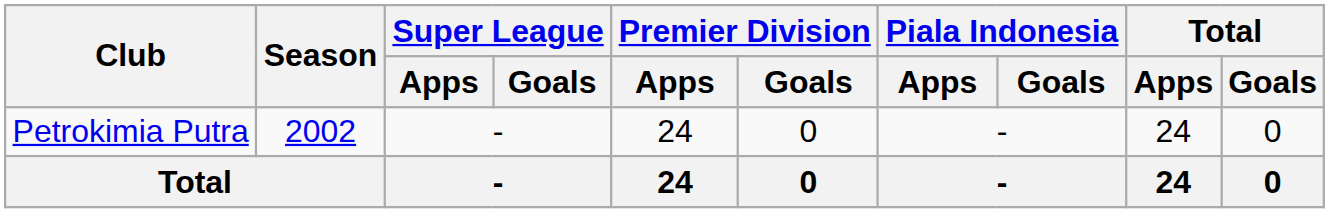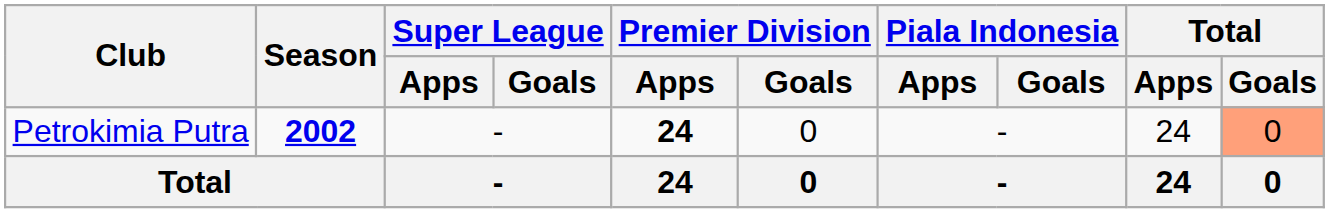Petrokimia Putra | Season: normal -> bold
Petrokimia Putra | Premier Division / Apps: normal -> bold
Petrokimia Putra | Total / Goals: no background -> lightsalmon background
